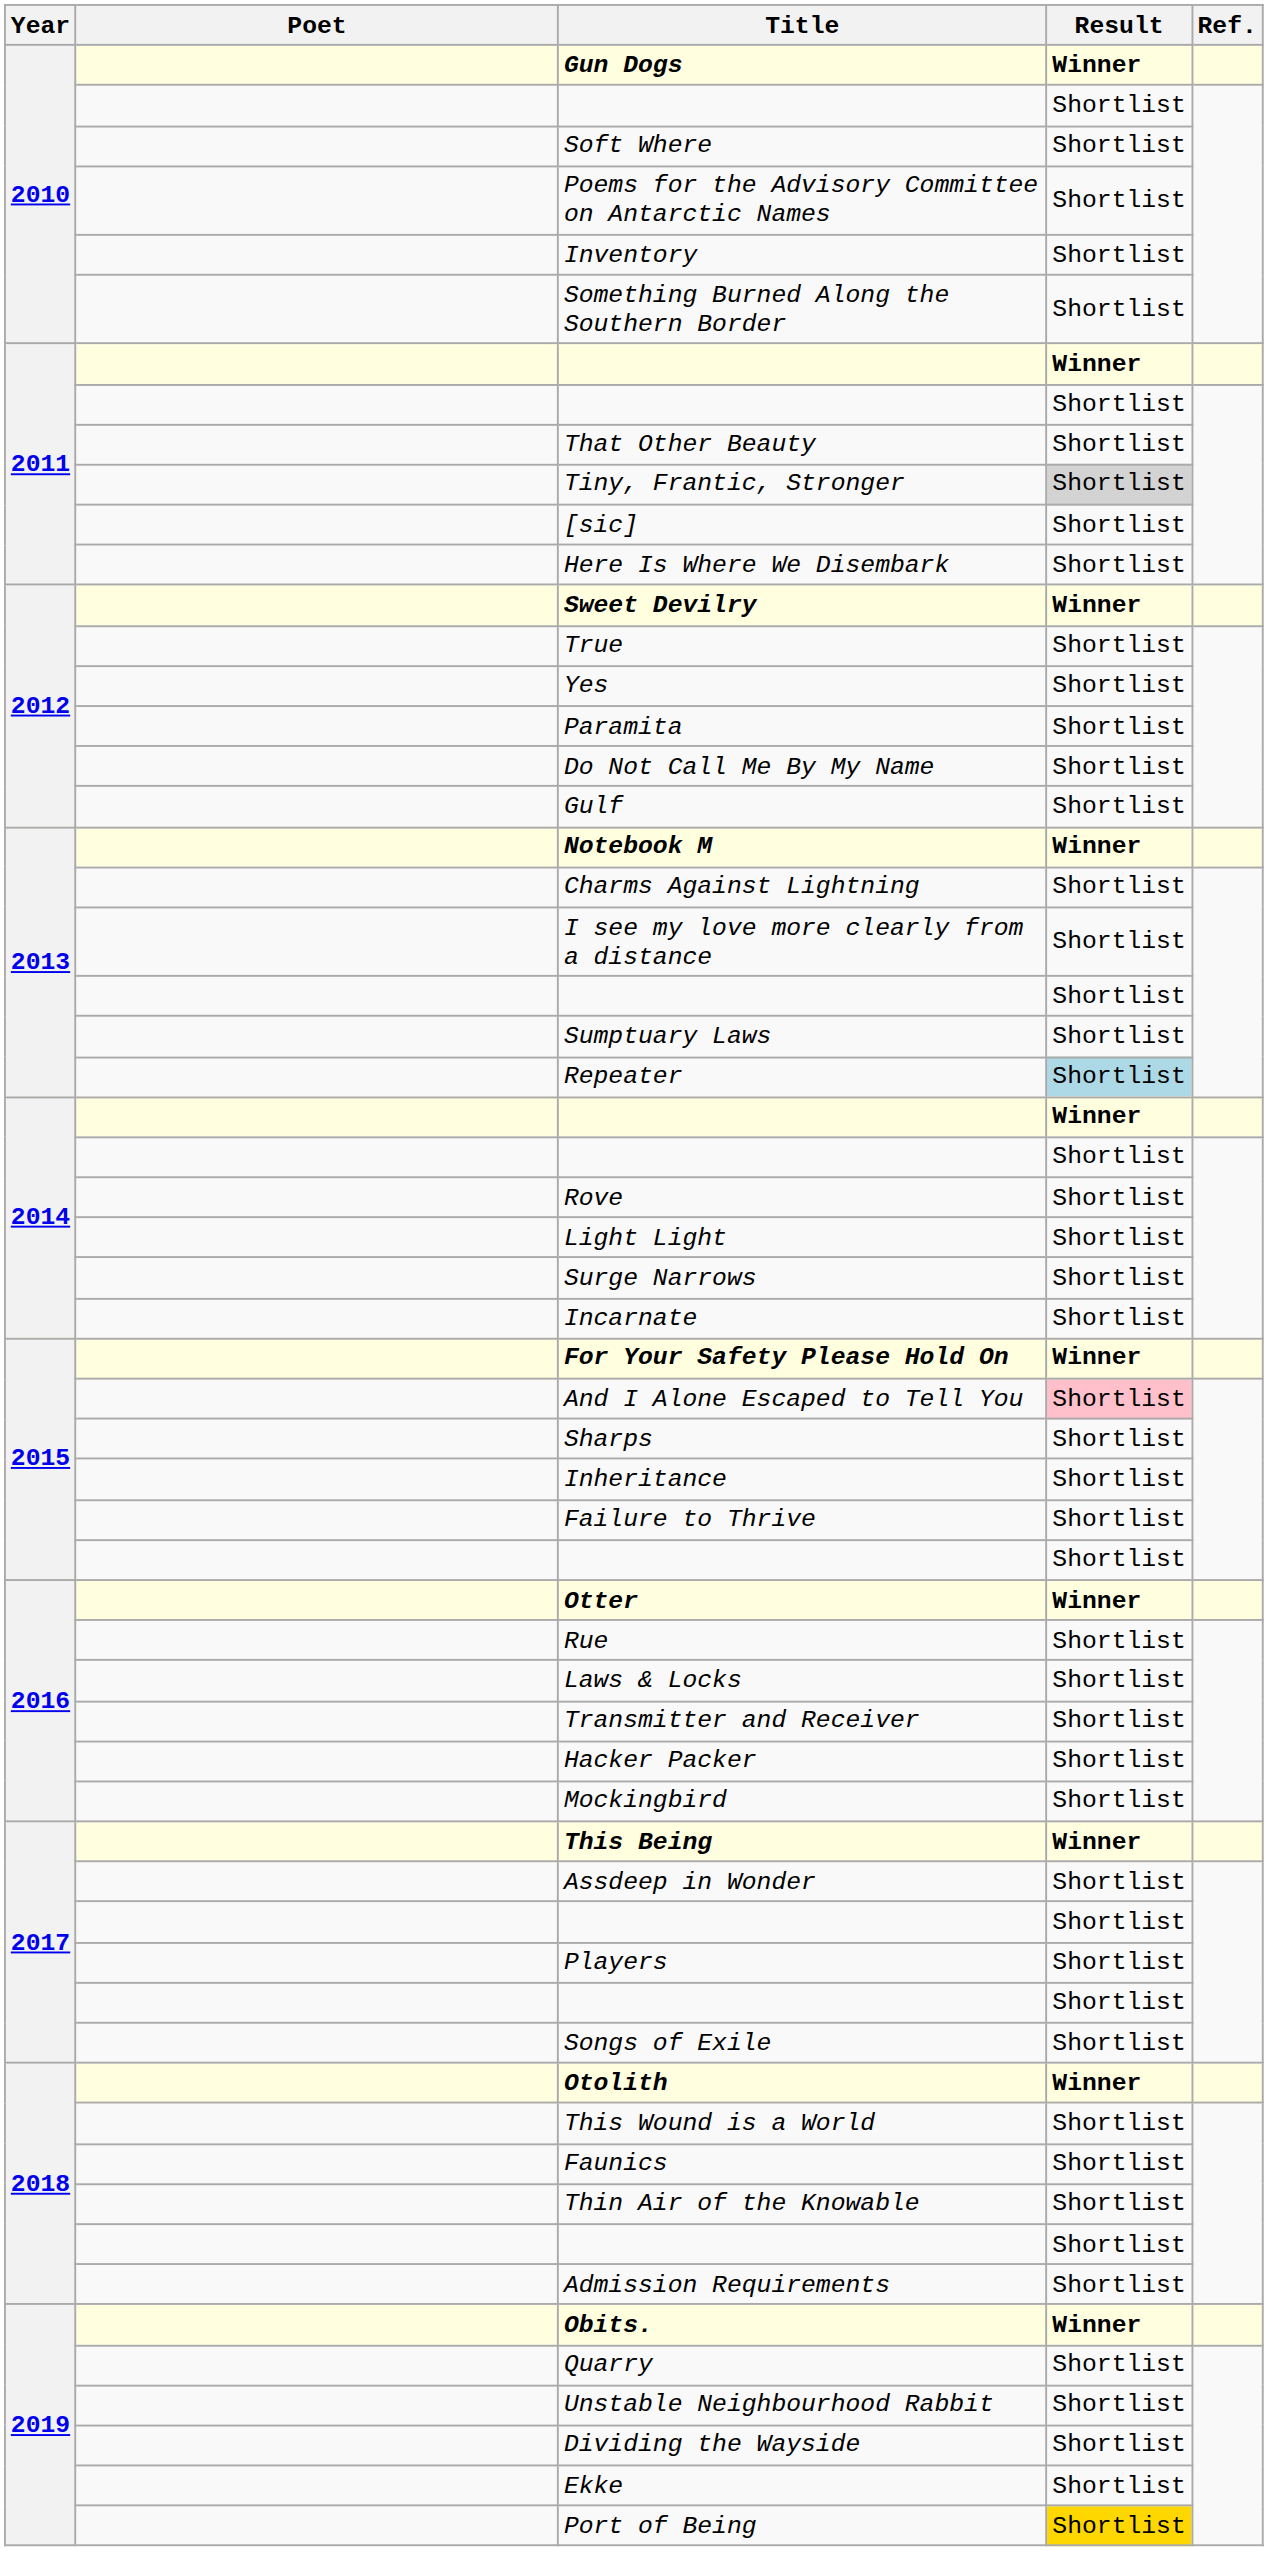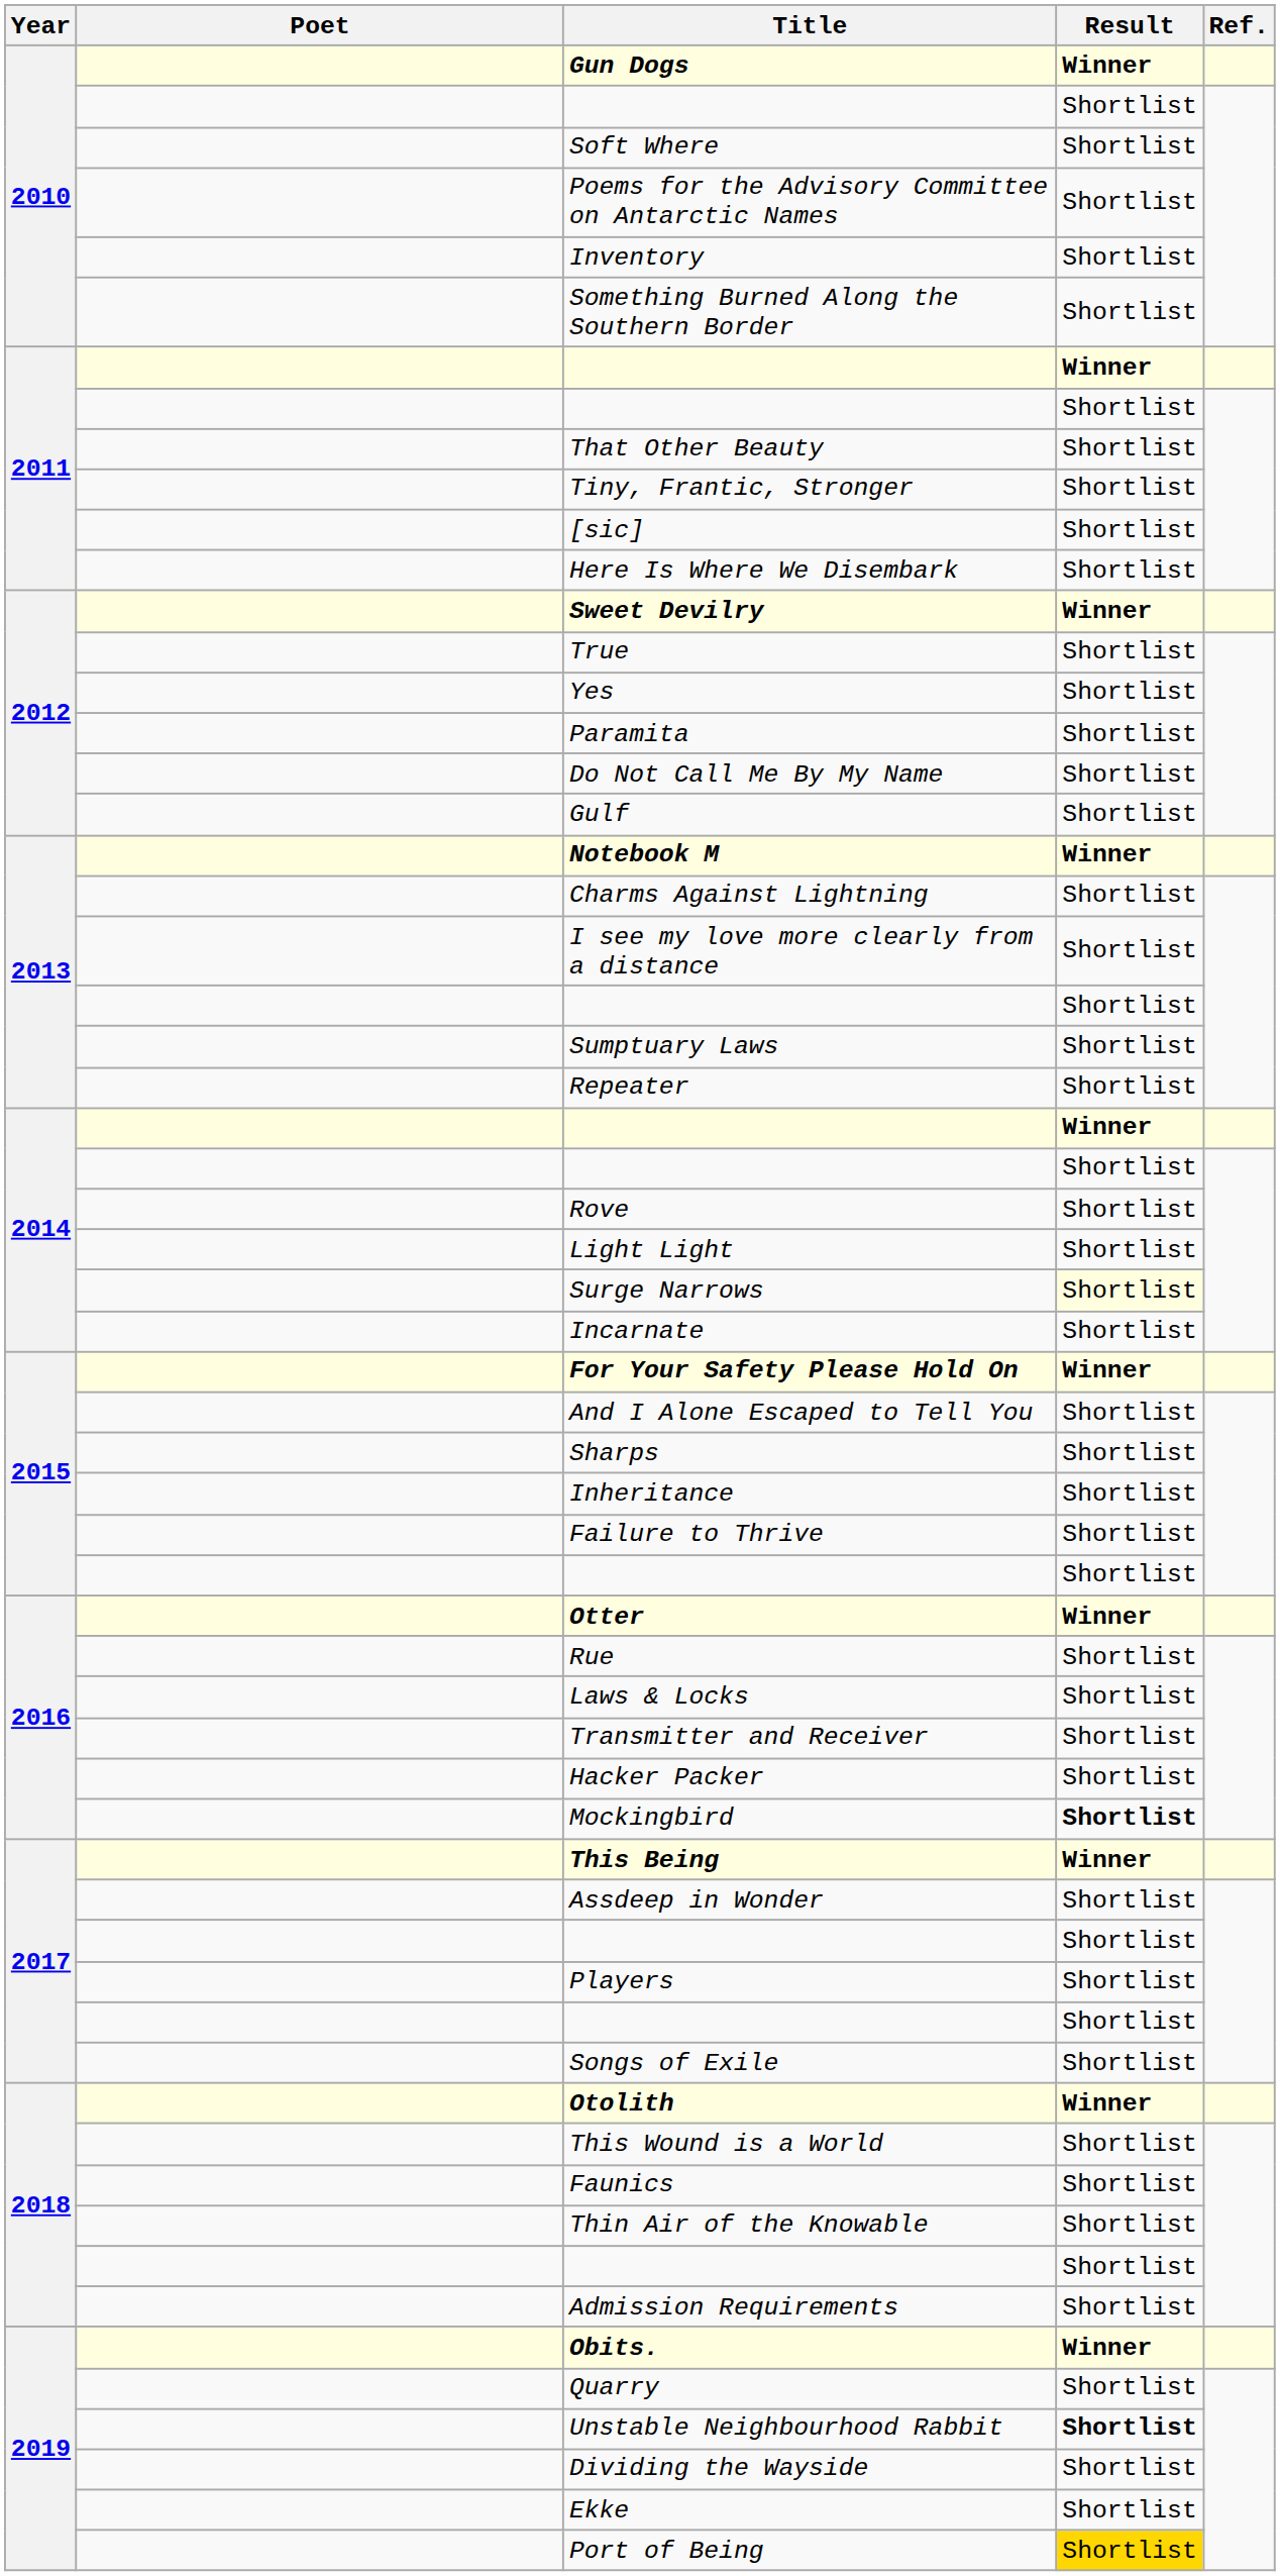Tiny, Frantic, Stronger | Result: lightgrey background -> no background
Repeater | Result: lightblue background -> no background
Surge Narrows | Result: no background -> lightyellow background
And I Alone Escaped to Tell You | Result: pink background -> no background
Mockingbird | Result: normal -> bold
Unstable Neighbourhood Rabbit | Result: normal -> bold
